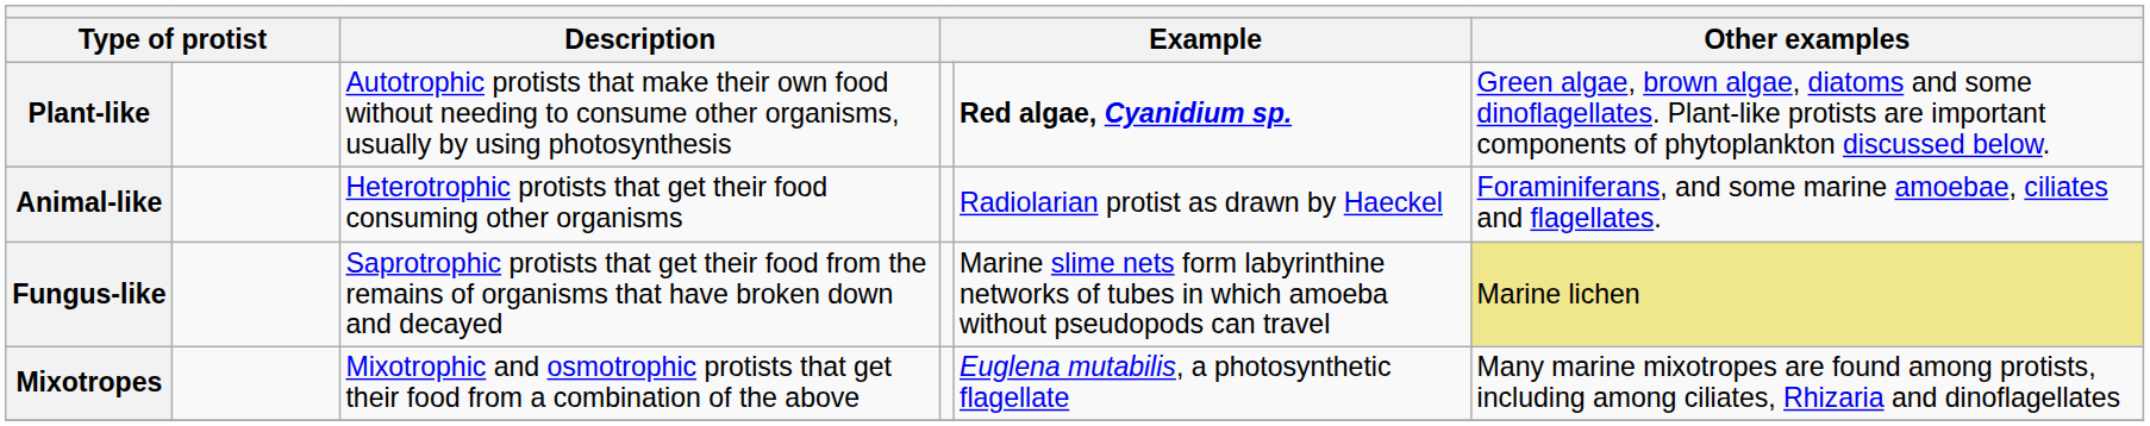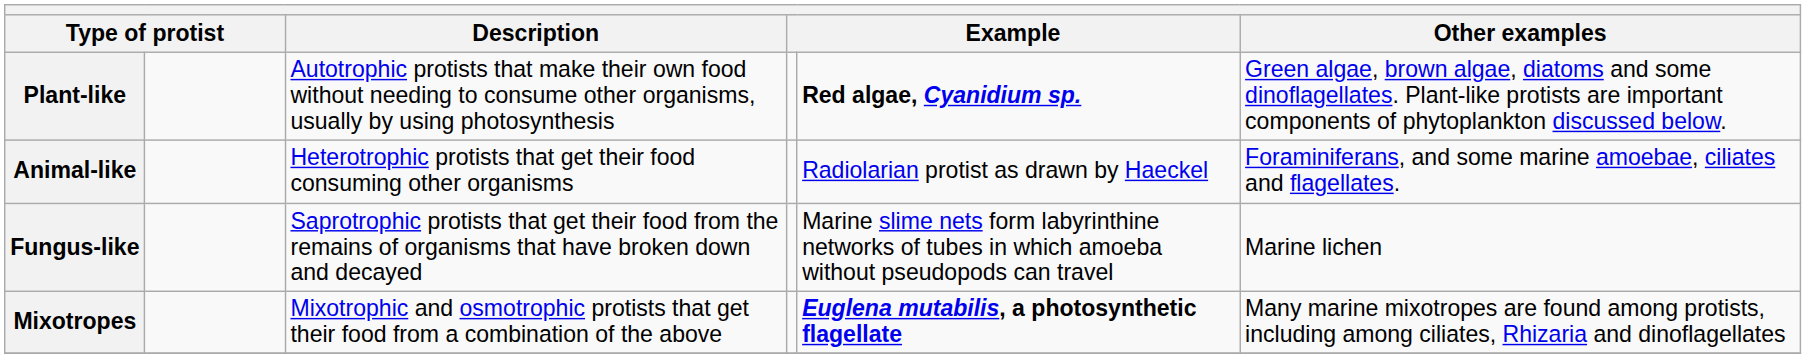Fungus-like | Other examples: khaki background -> no background
Mixotropes | column 5: normal -> bold
